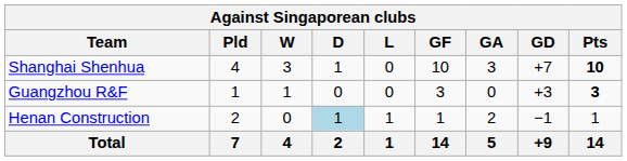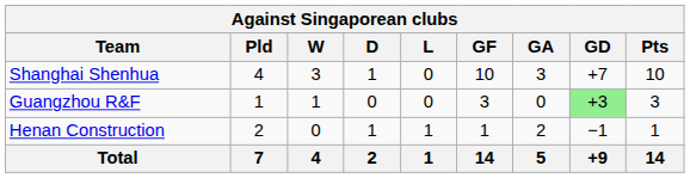Shanghai Shenhua | Pts: bold -> normal
Guangzhou R&F | GD: no background -> lightgreen background
Guangzhou R&F | Pts: bold -> normal
Henan Construction | D: lightblue background -> no background
